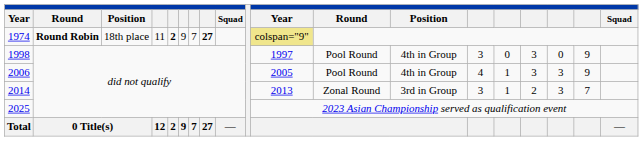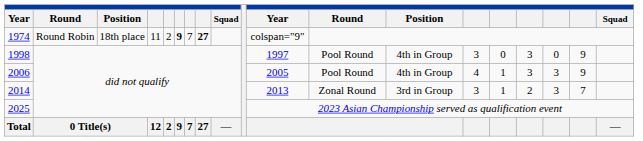1974 | column 2: bold -> normal
1974 | column 5: bold -> normal
1974 | column 6: normal -> bold
1974 | column 11: khaki background -> no background
